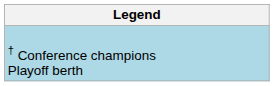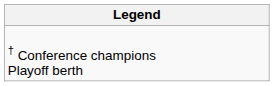† Conference champions Playoff berth | column 1: lightblue background -> no background
